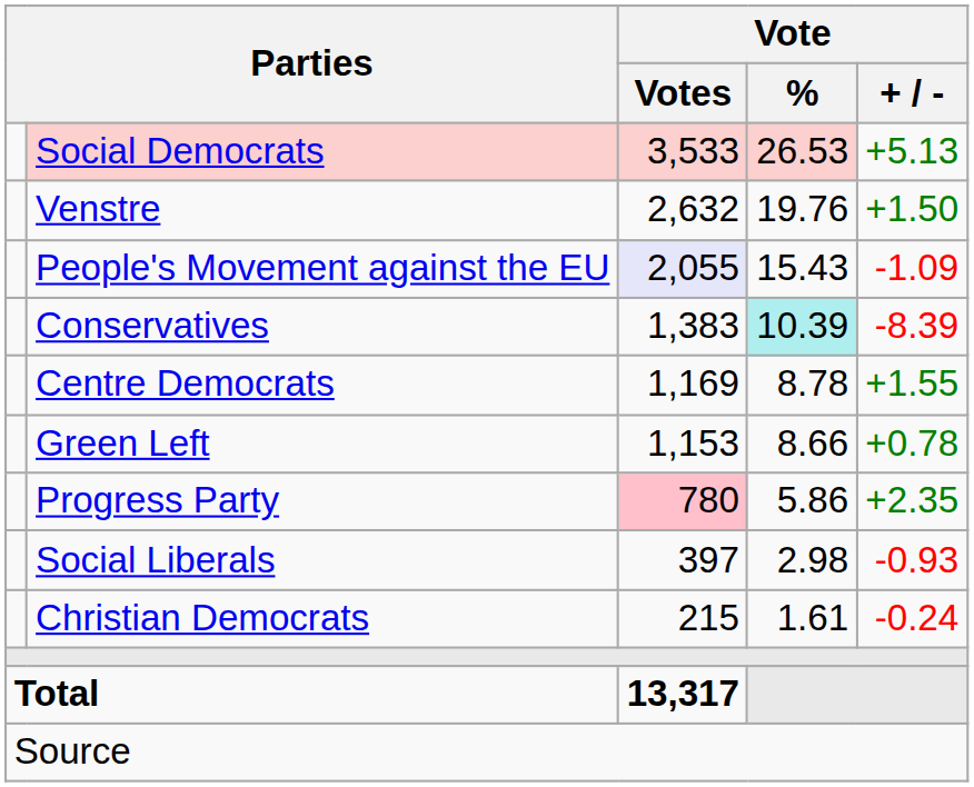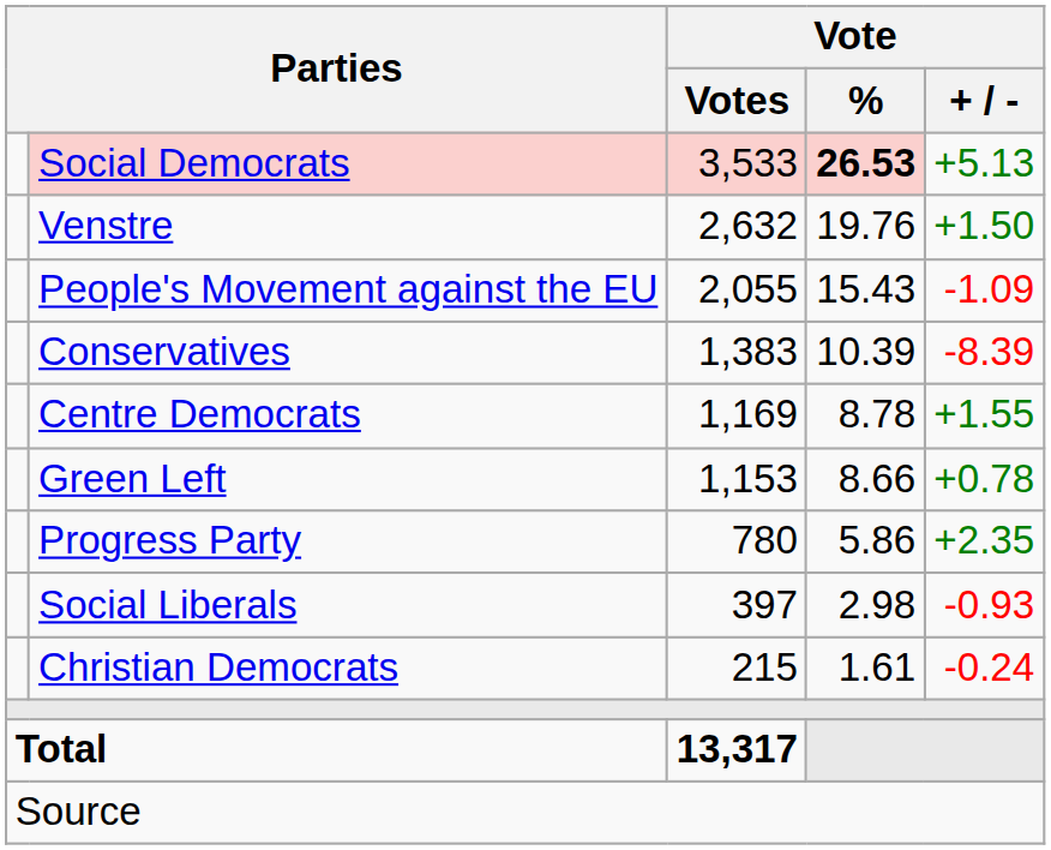Social Democrats | Vote / %: normal -> bold
People's Movement against the EU | Vote / Votes: lavender background -> no background
Conservatives | Vote / %: paleturquoise background -> no background
Progress Party | Vote / Votes: pink background -> no background
